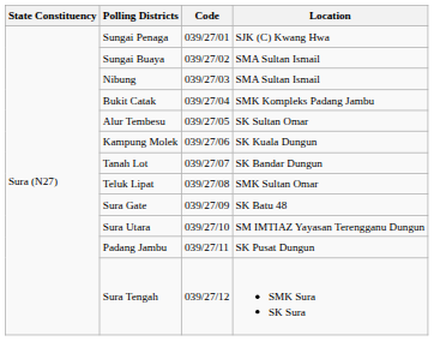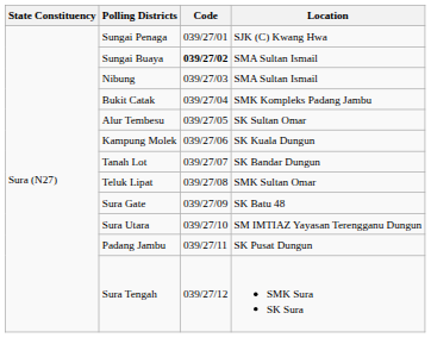Sungai Buaya | Code: normal -> bold
